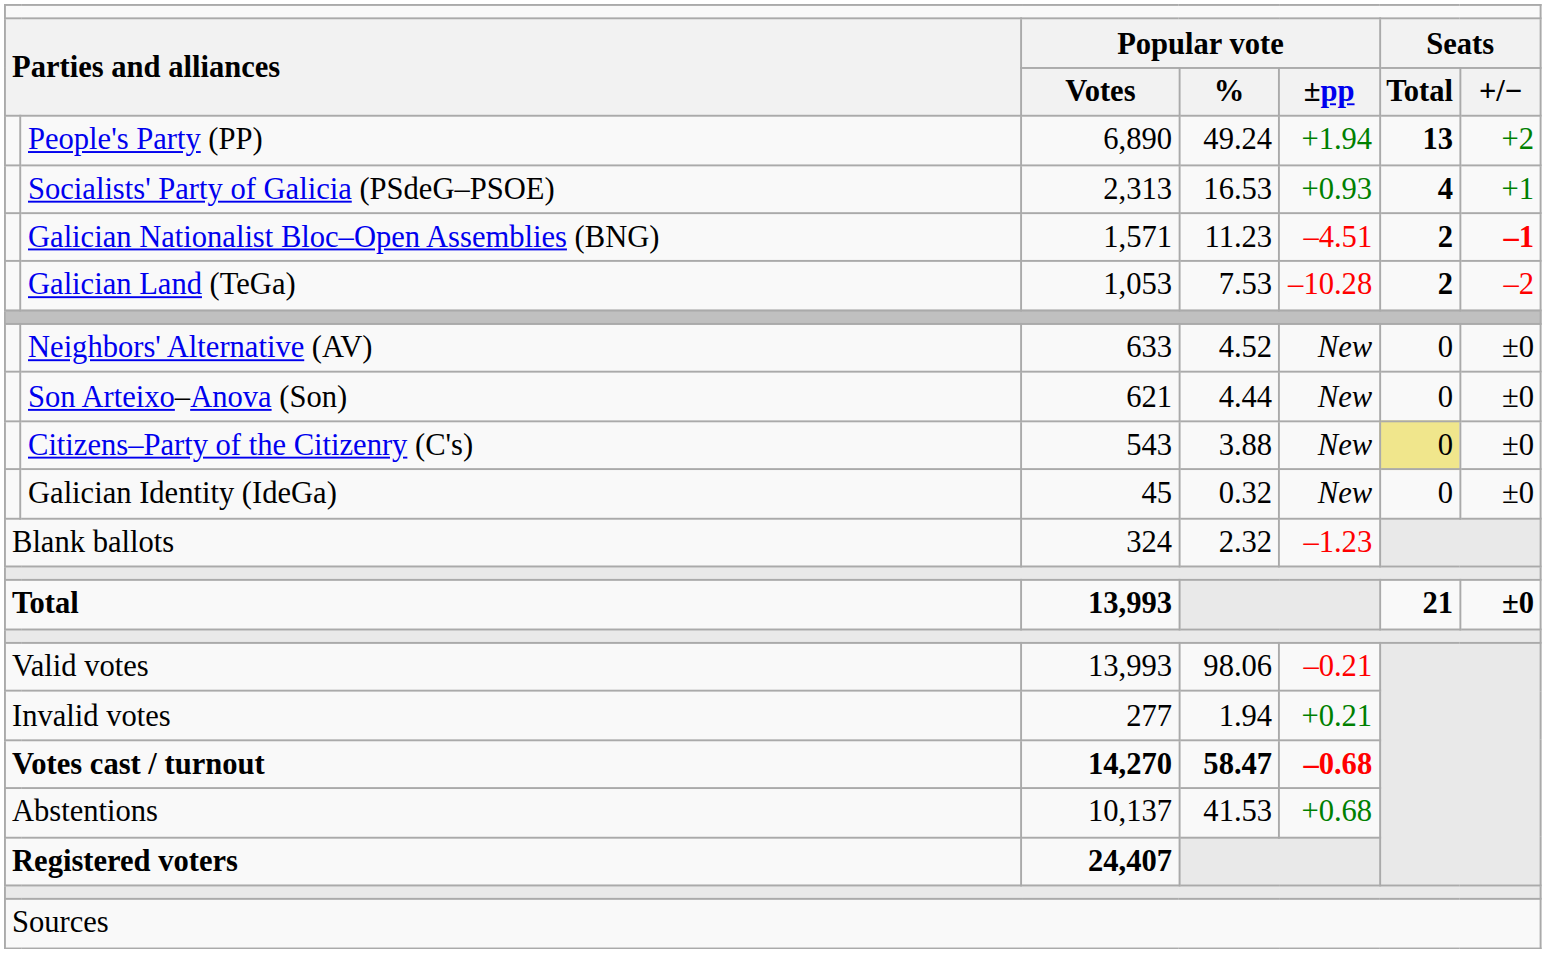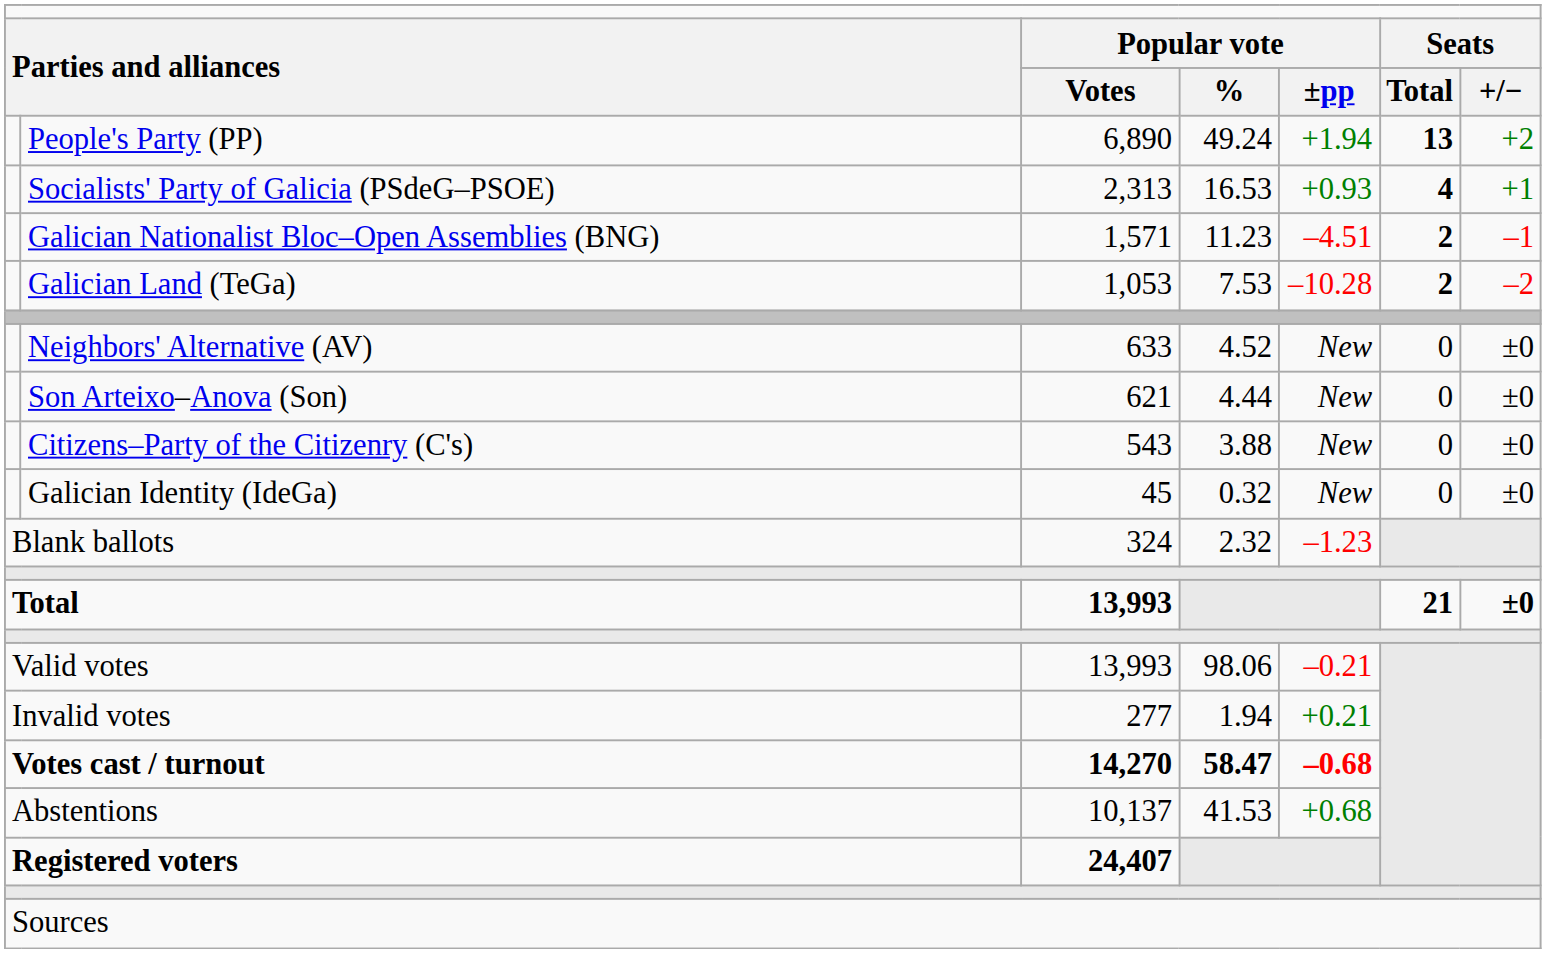Galician Nationalist Bloc–Open Assemblies (BNG) | column 7: bold -> normal
Citizens–Party of the Citizenry (C's) | column 6: khaki background -> no background
